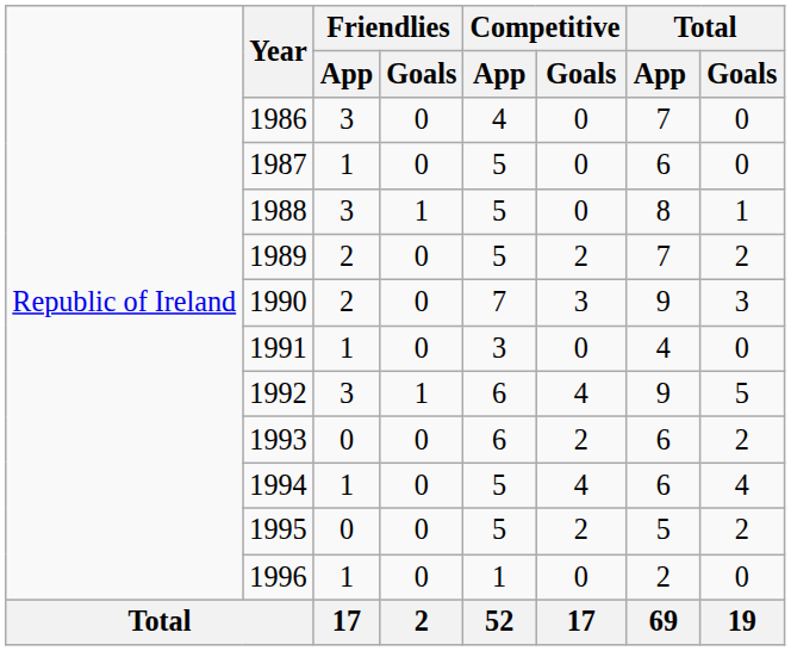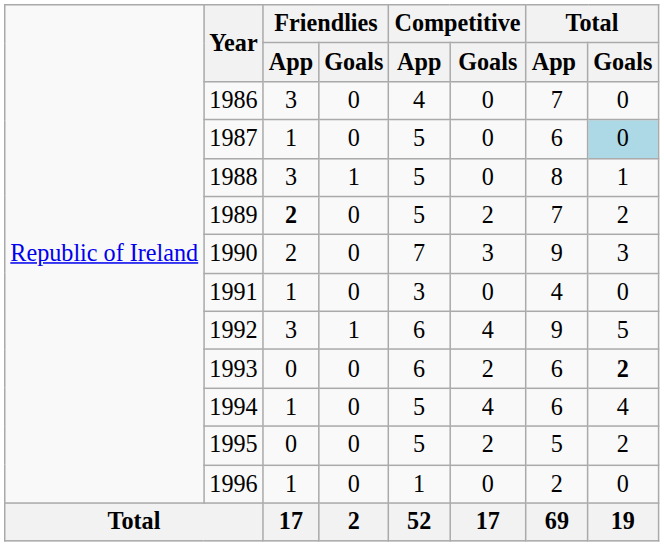1987 | column 8: no background -> lightblue background
1989 | column 3: normal -> bold
1993 | column 8: normal -> bold
